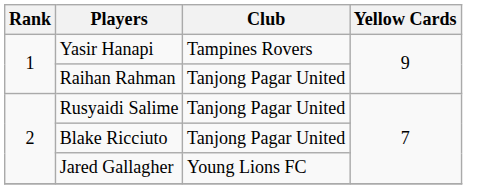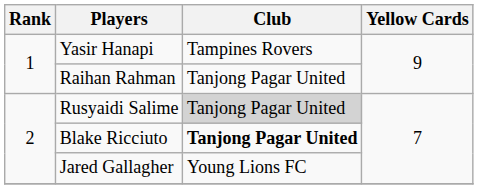Rusyaidi Salime | Club: no background -> lightgrey background
Blake Ricciuto | Club: normal -> bold
